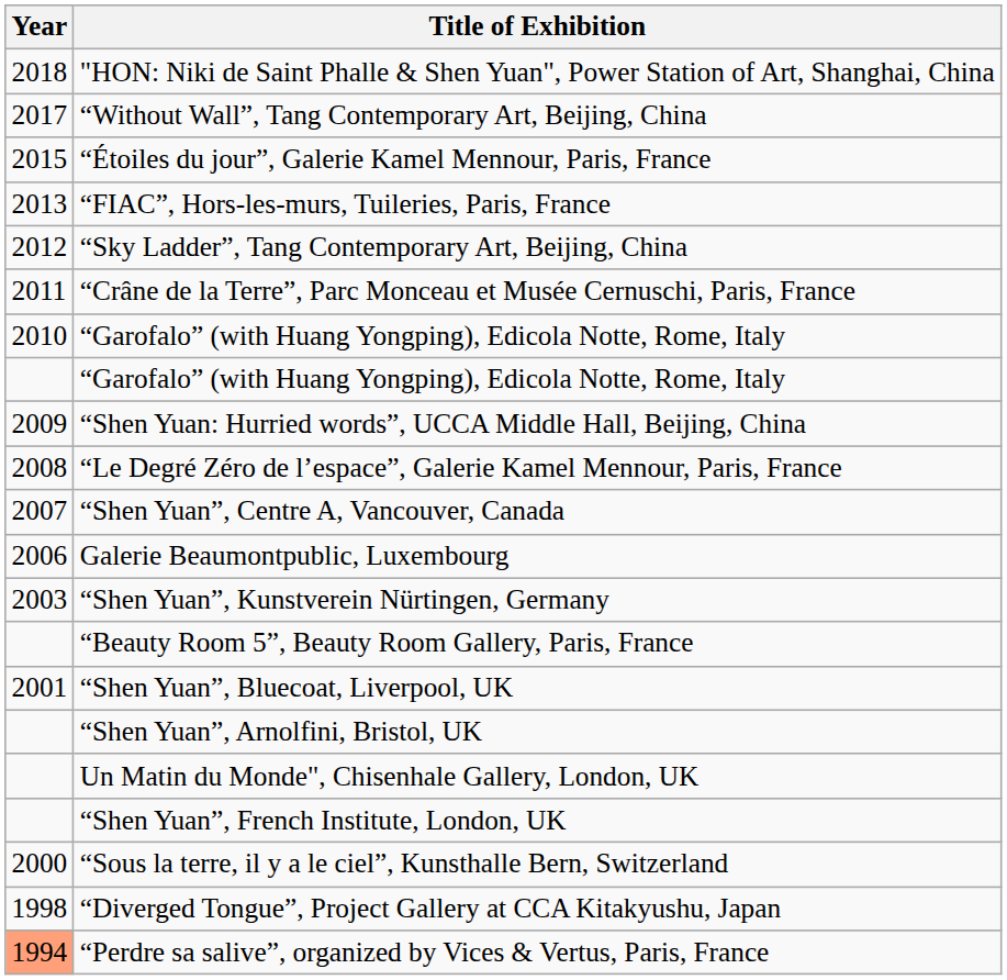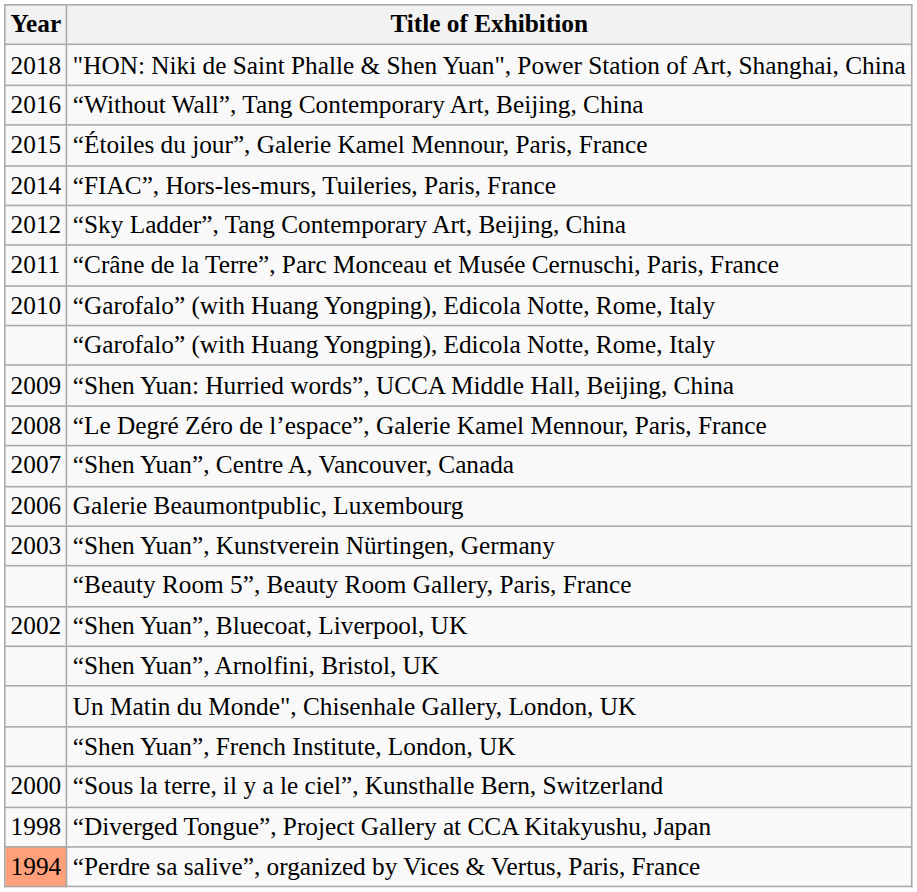row 3 | Year: 2017 -> 2016
row 5 | Year: 2013 -> 2014
row 16 | Year: 2001 -> 2002
